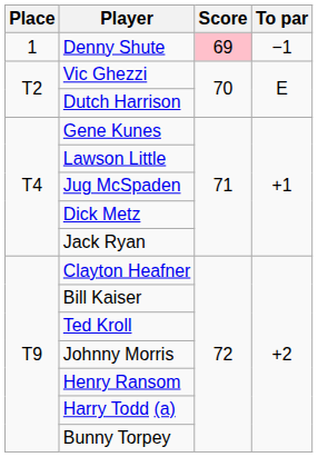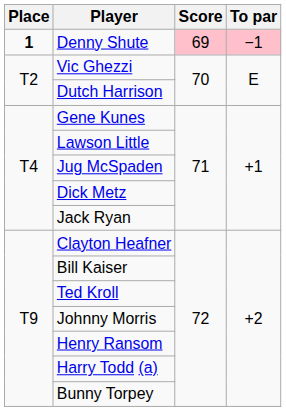Denny Shute | Place: normal -> bold
Denny Shute | To par: no background -> pink background
